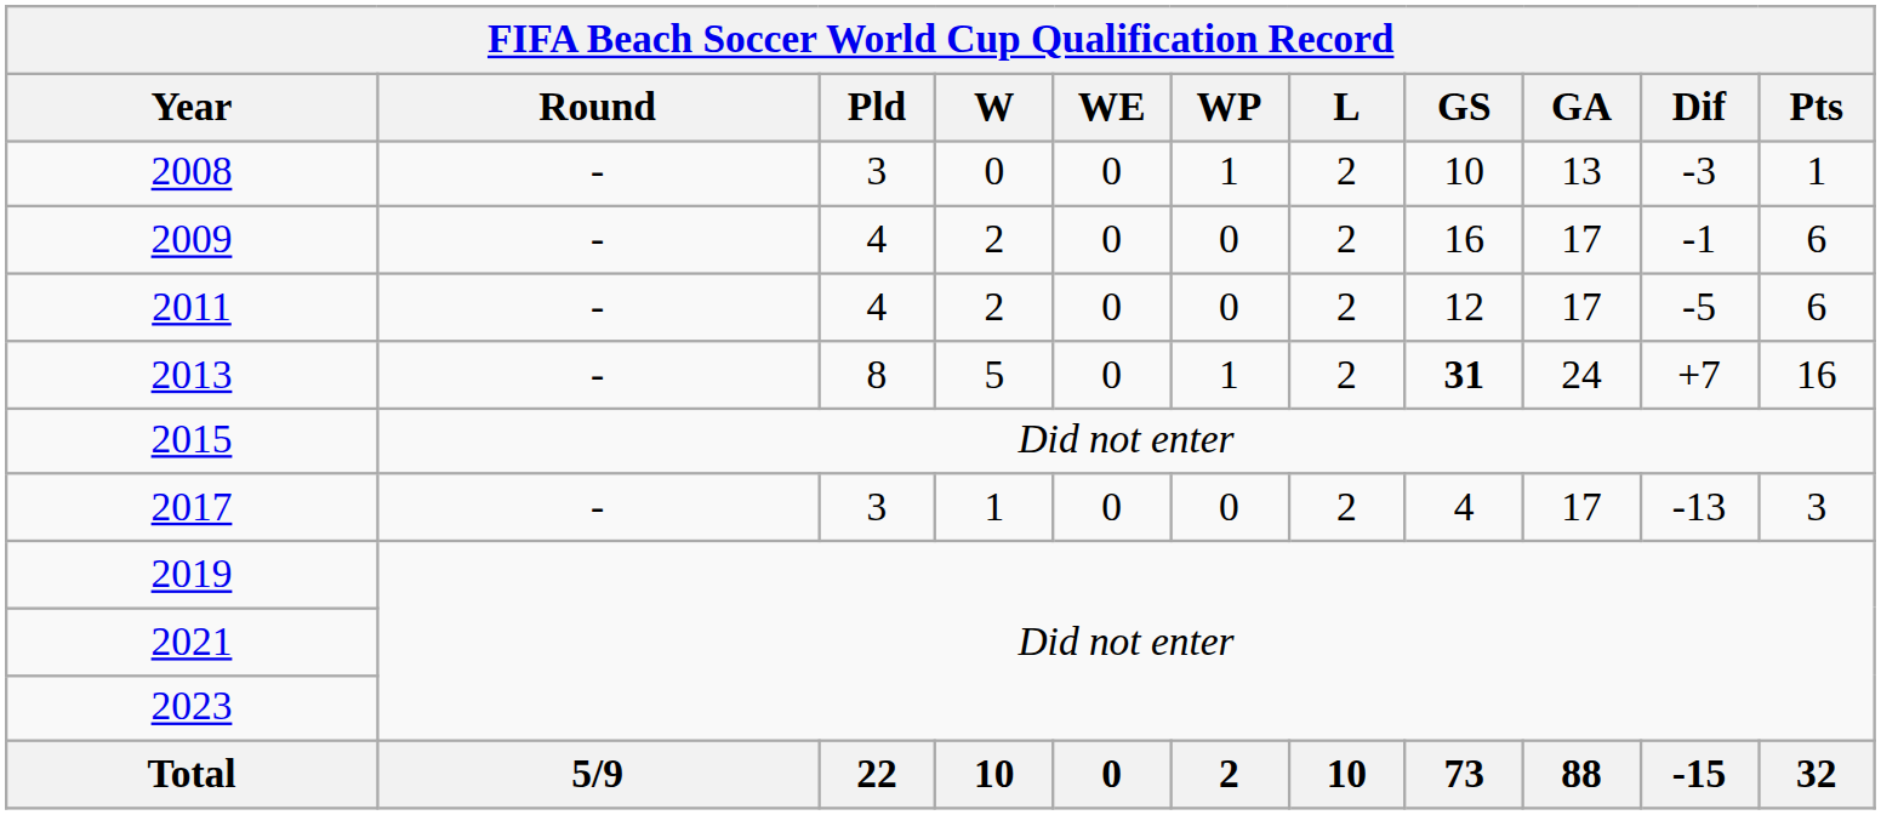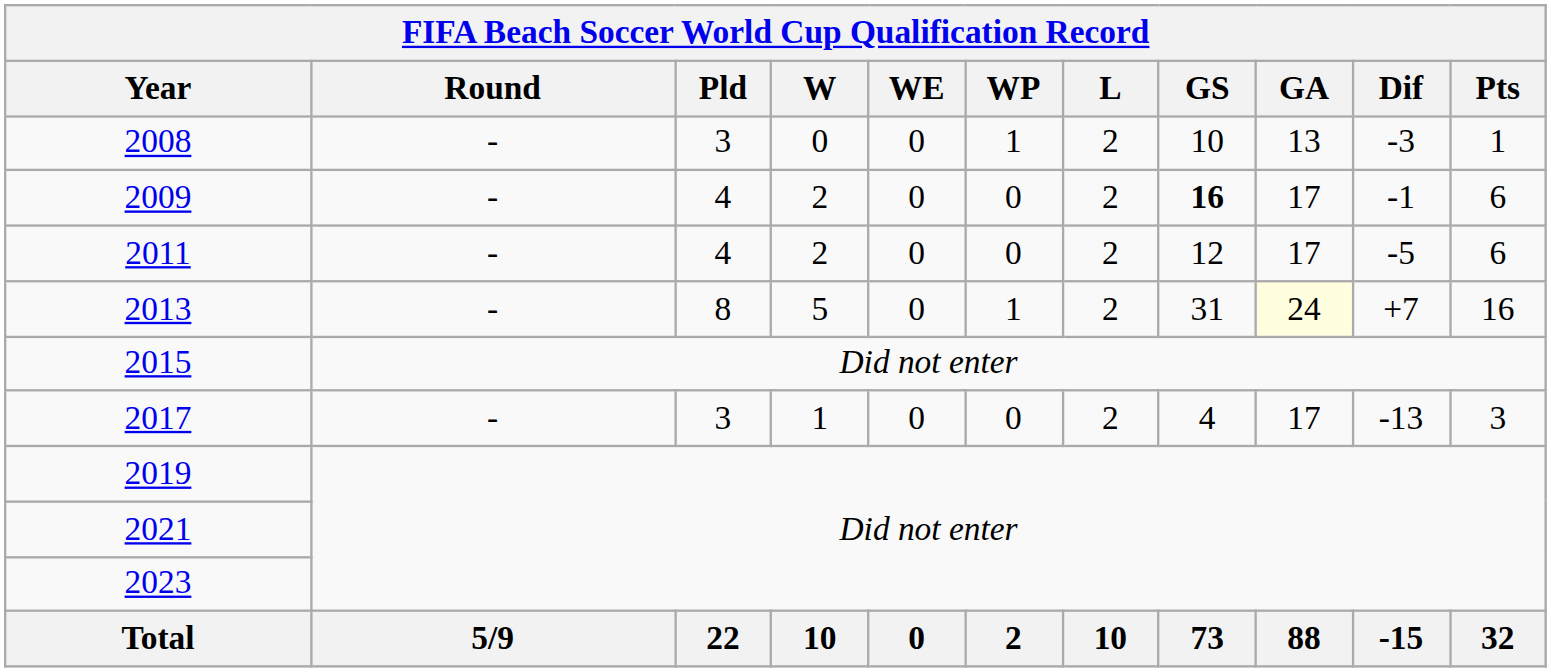2009 | GS: normal -> bold
2013 | GS: bold -> normal
2013 | GA: no background -> lightyellow background
